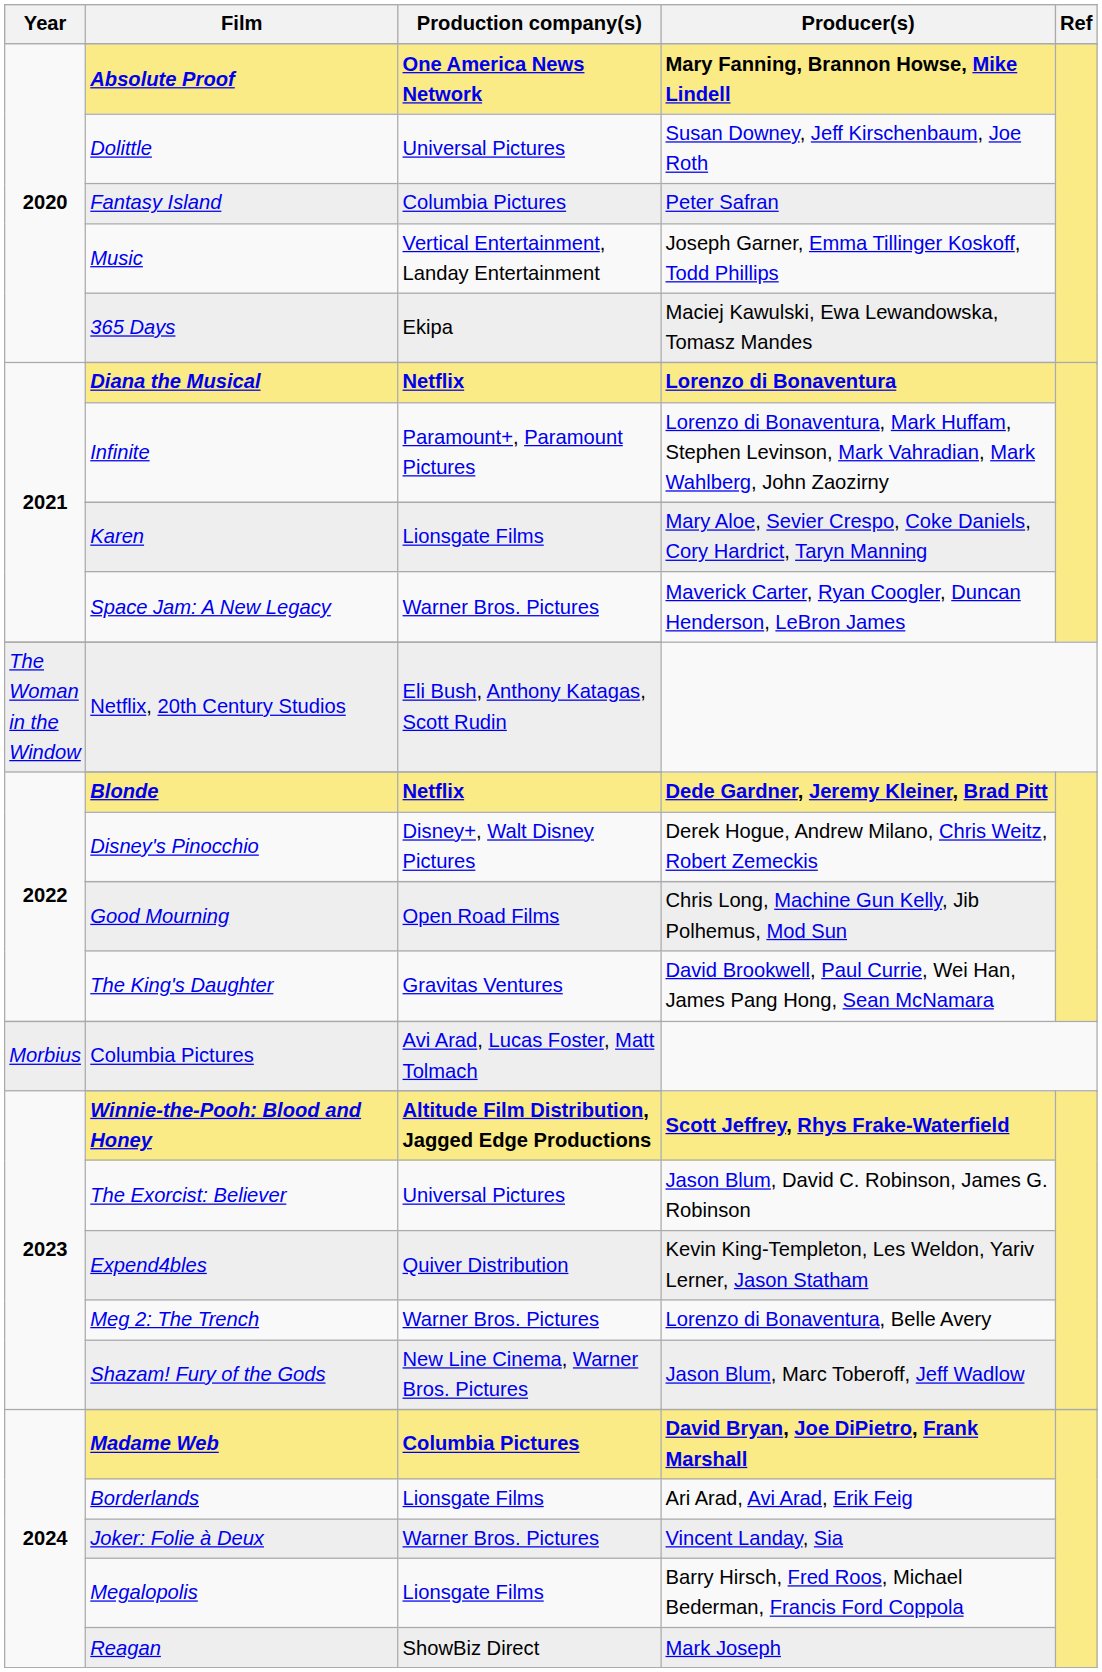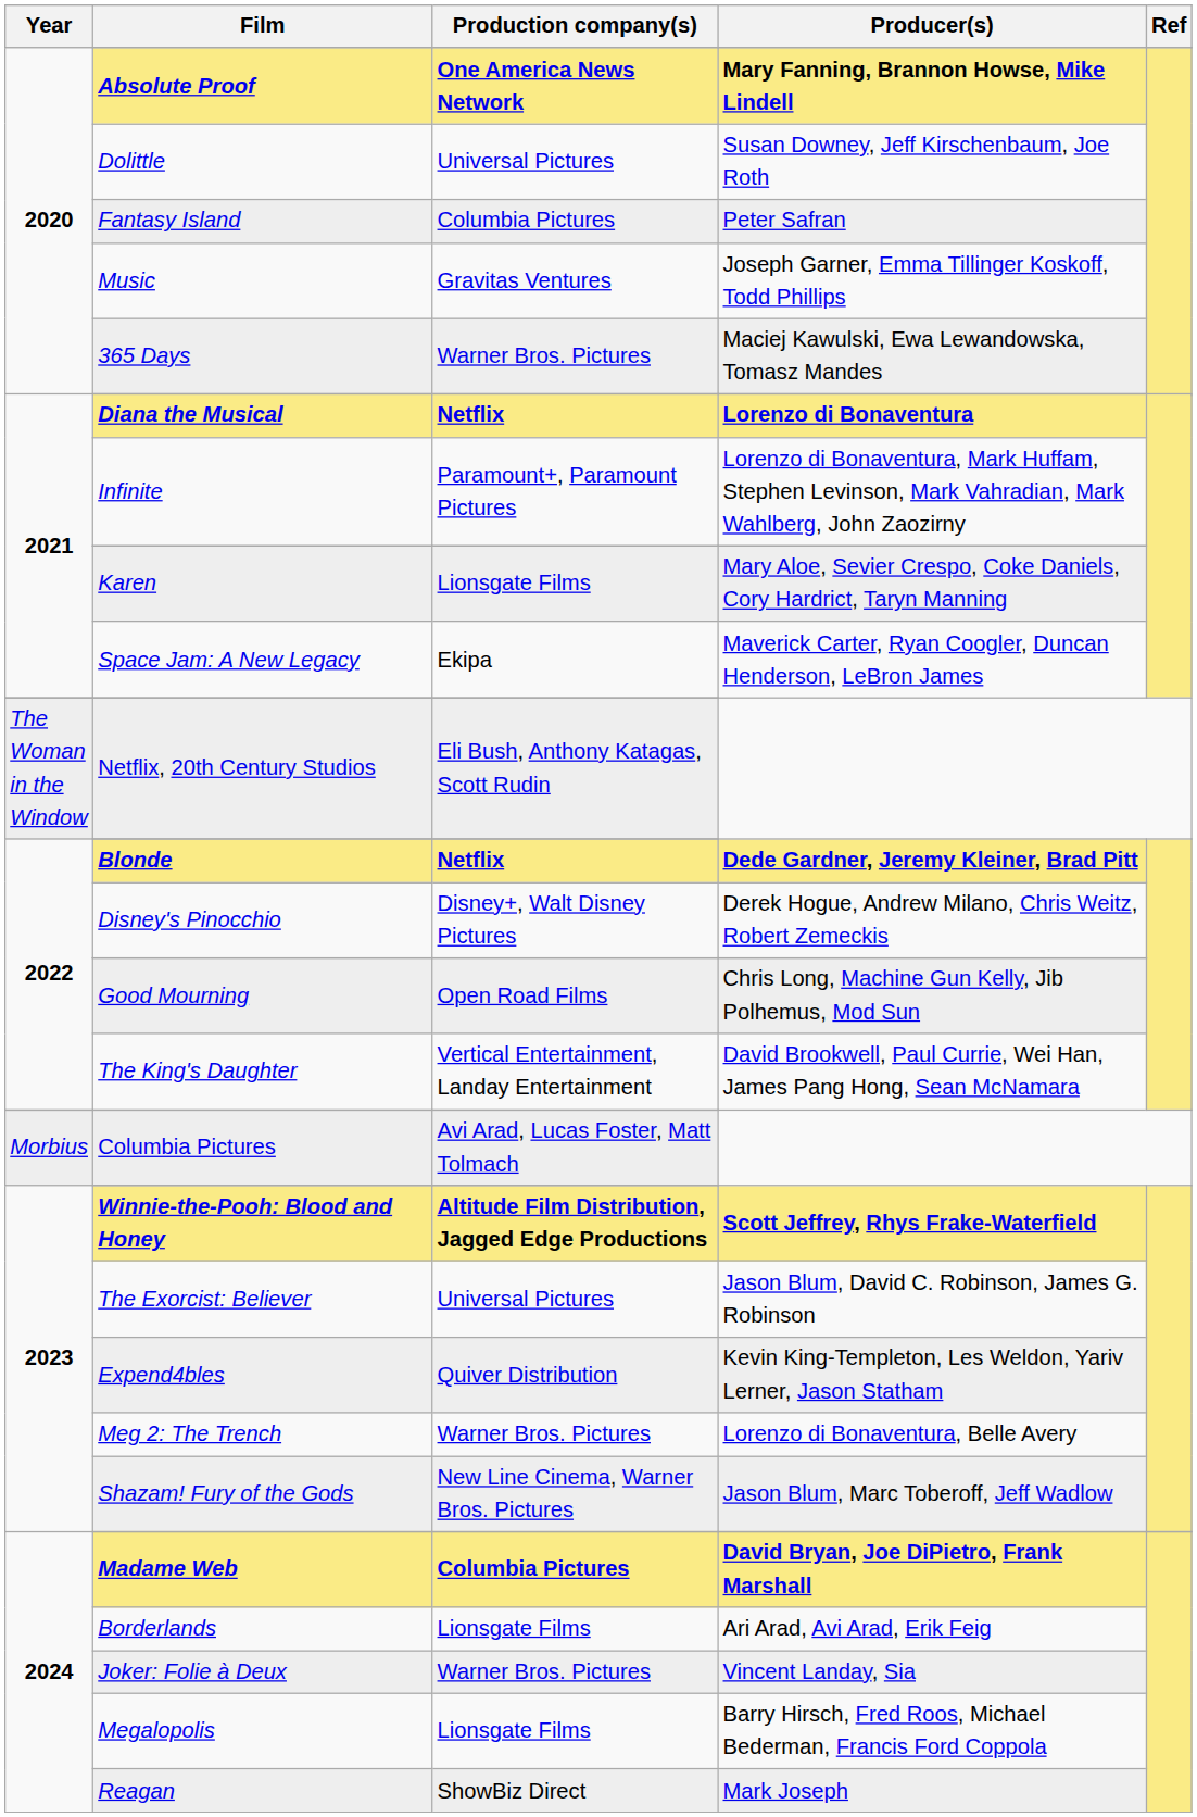Music | Production company(s): Vertical Entertainment, Landay Entertainment -> Gravitas Ventures
365 Days | Production company(s): Ekipa -> Warner Bros. Pictures
Space Jam: A New Legacy | Production company(s): Warner Bros. Pictures -> Ekipa
The King's Daughter | Production company(s): Gravitas Ventures -> Vertical Entertainment, Landay Entertainment
